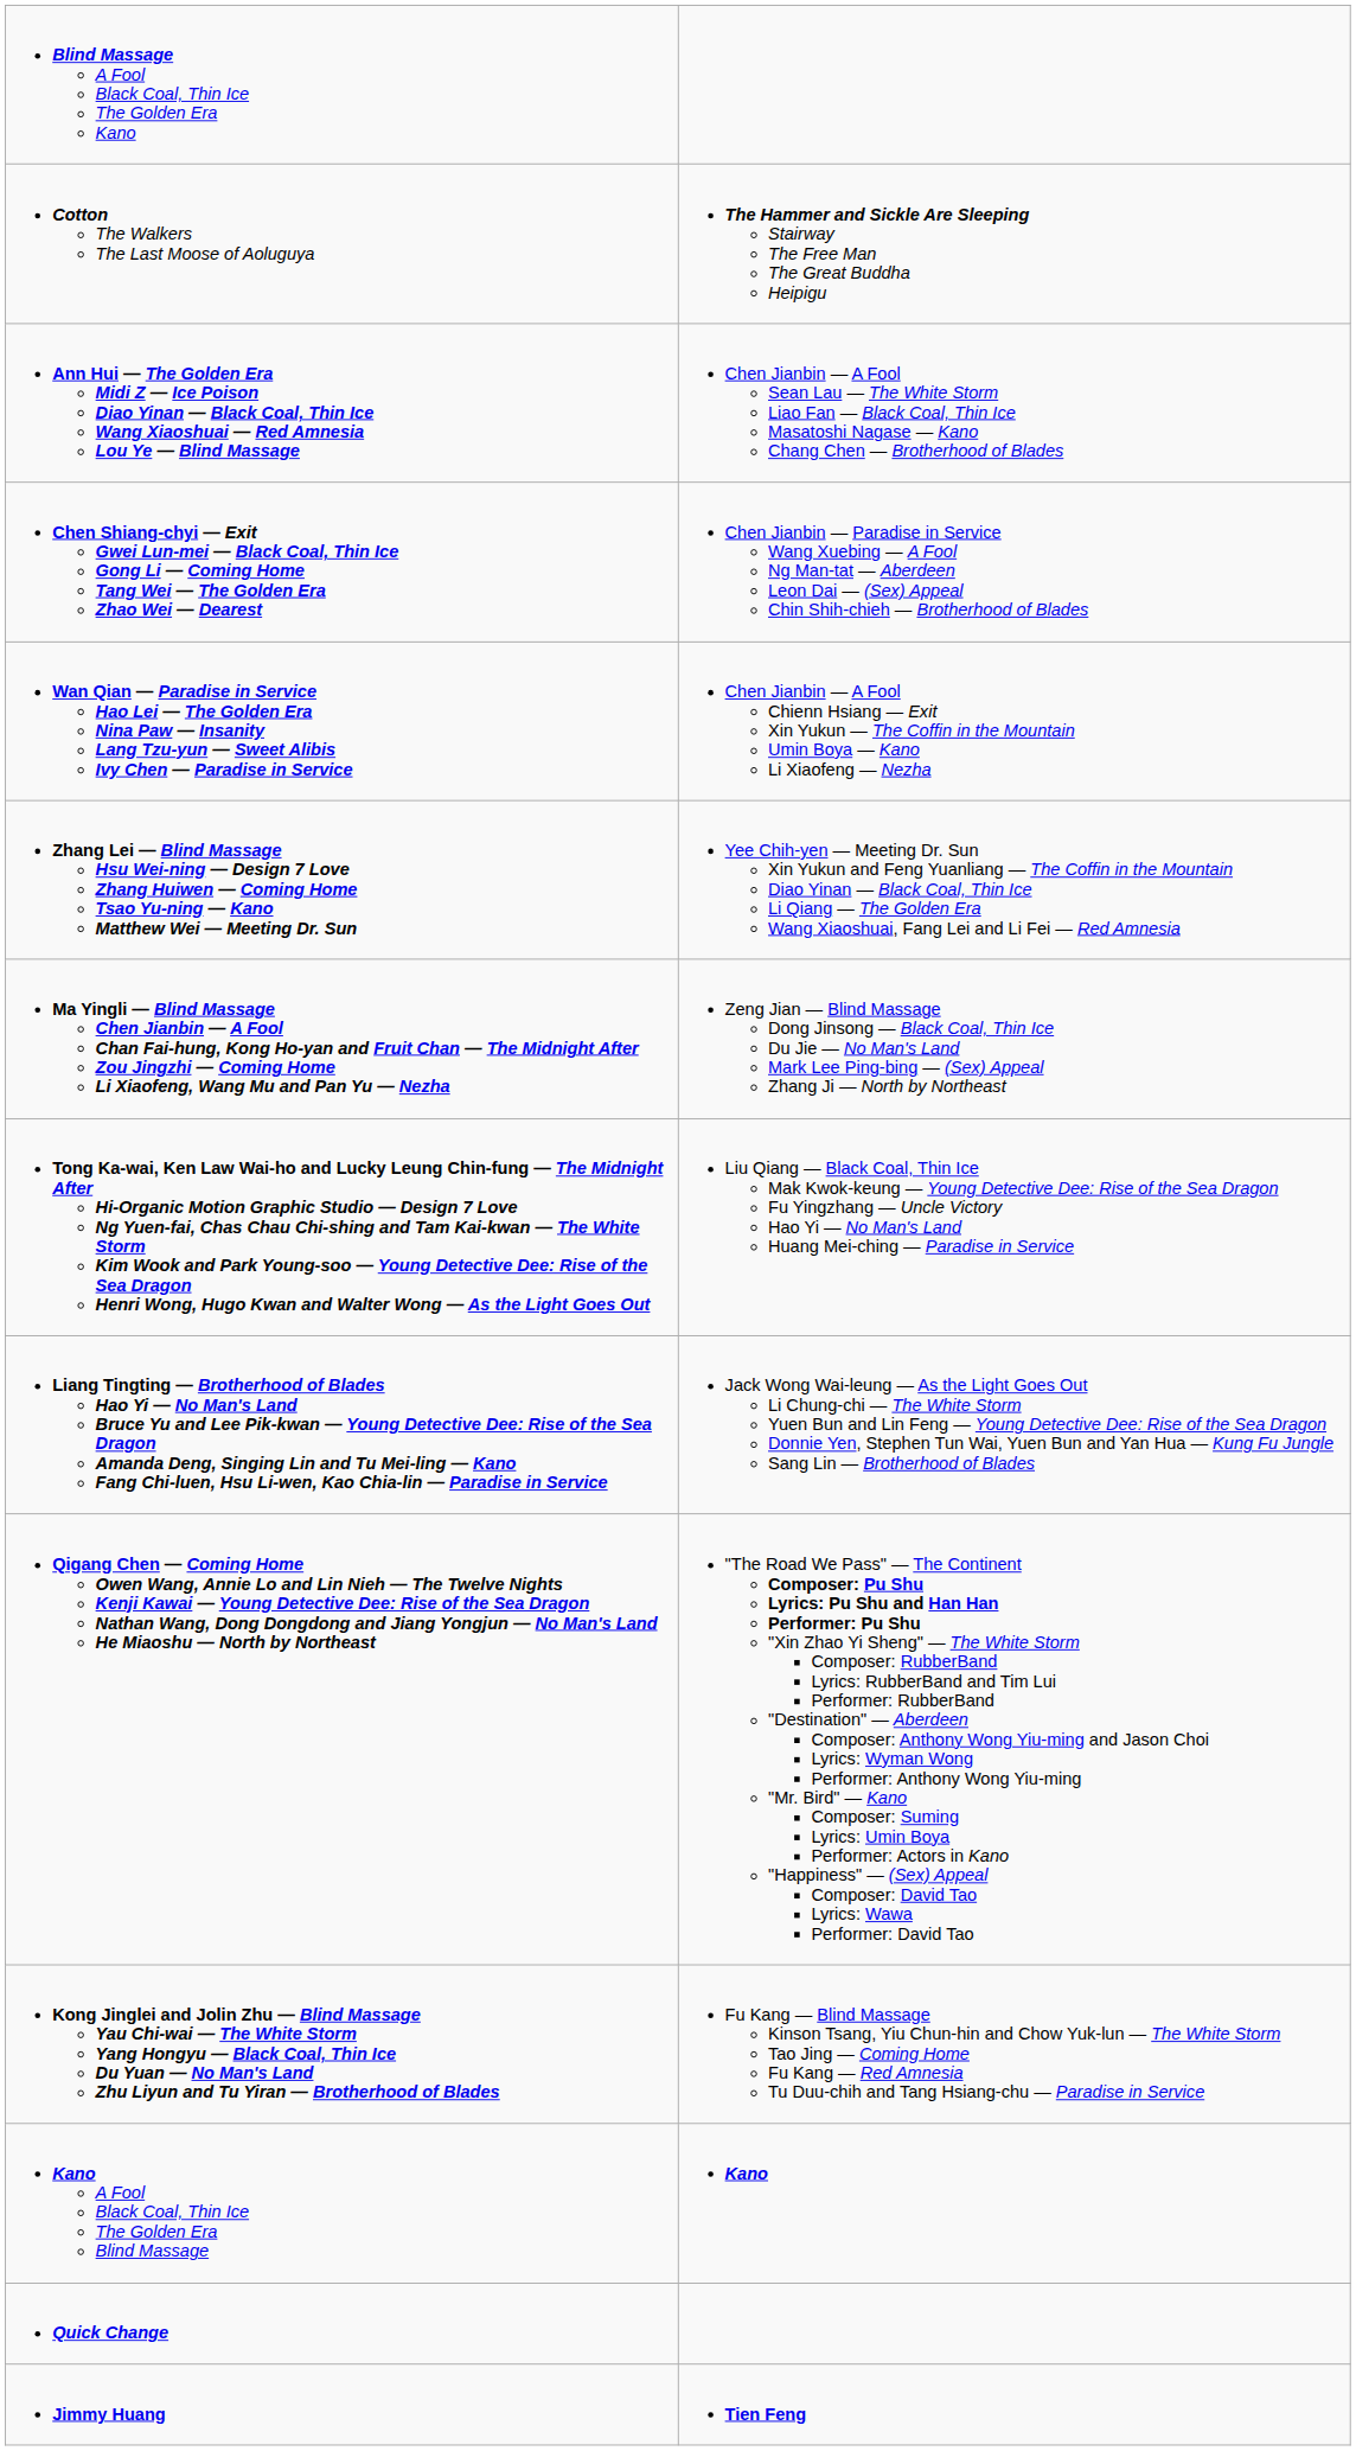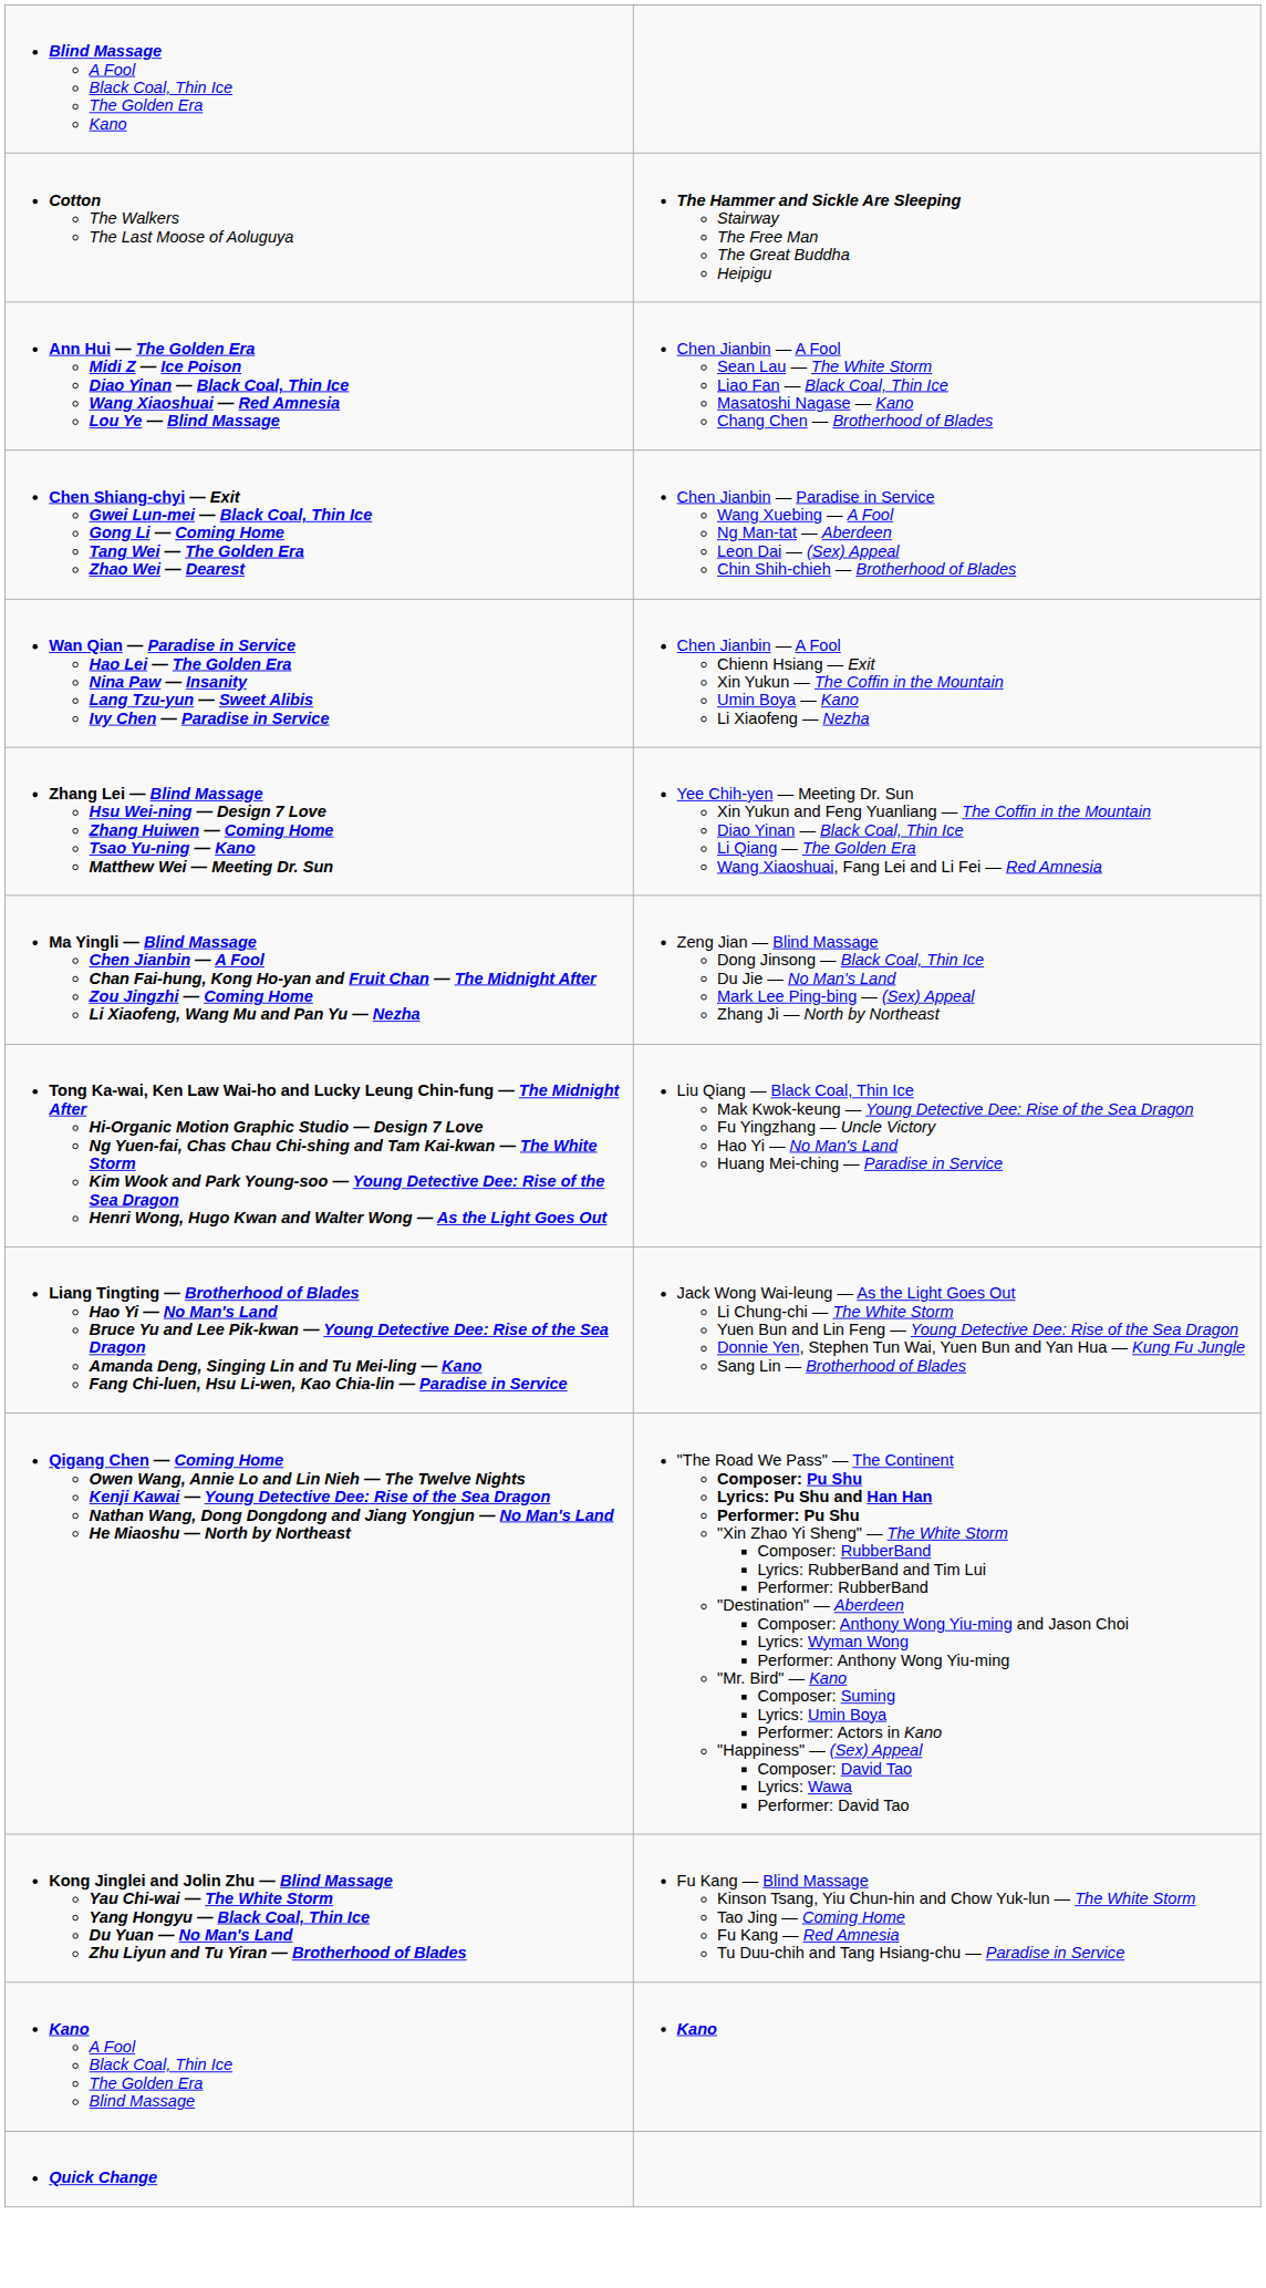- row: Jimmy Huang | Tien Feng
